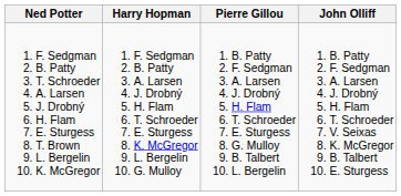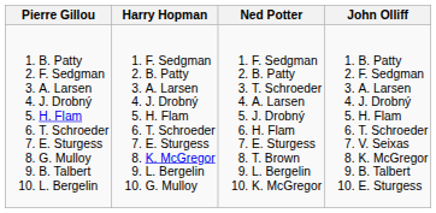columns swapped: Pierre Gillou <-> Ned Potter
